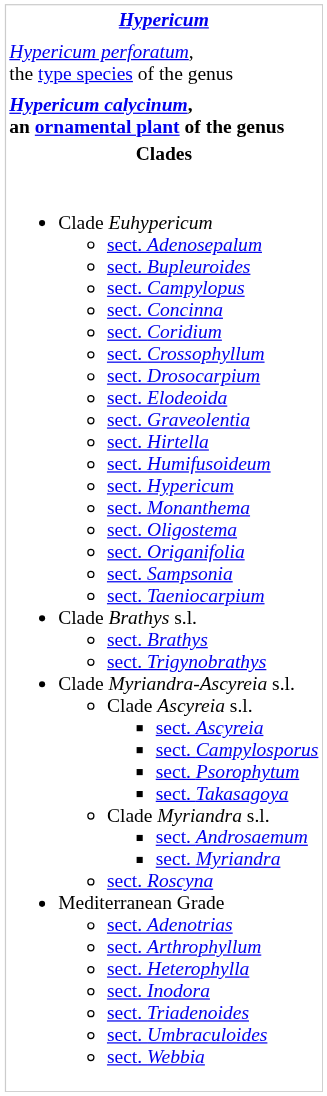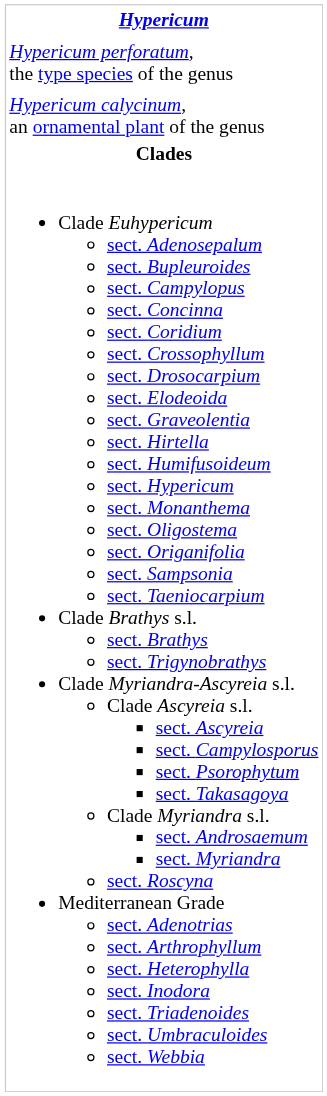row 3 | column 1: bold -> normal
